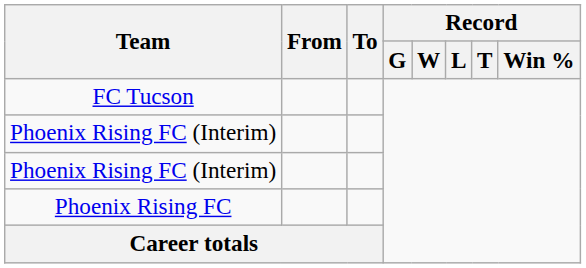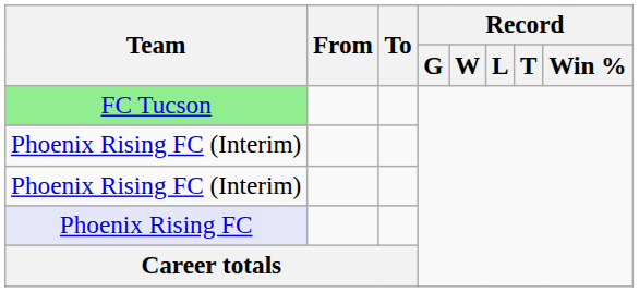FC Tucson | Team: no background -> lightgreen background
Phoenix Rising FC | Team: no background -> lavender background
